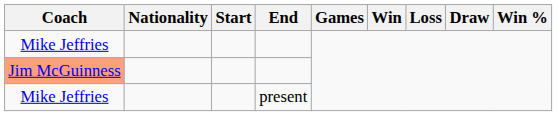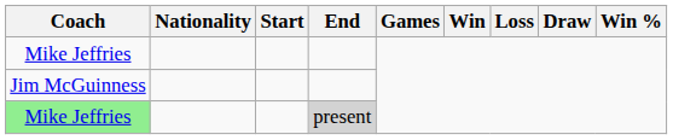Jim McGuinness | Coach: lightsalmon background -> no background
Mike Jeffries / present | Coach: no background -> lightgreen background
Mike Jeffries / present | End: no background -> lightgrey background
